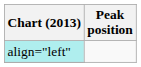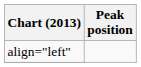align="left" | Chart (2013): paleturquoise background -> no background
